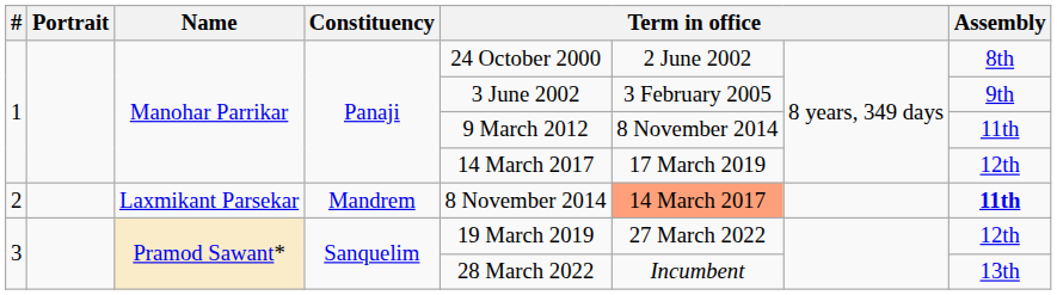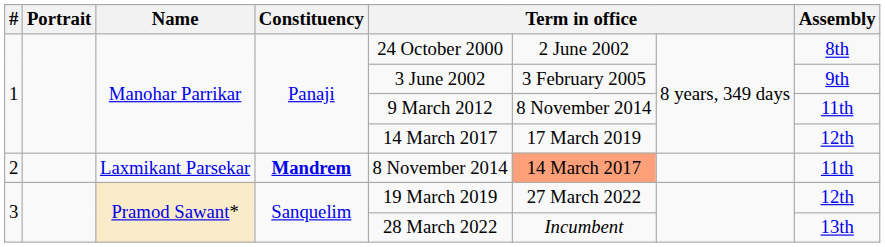2 | Constituency: normal -> bold
2 | Assembly: bold -> normal
